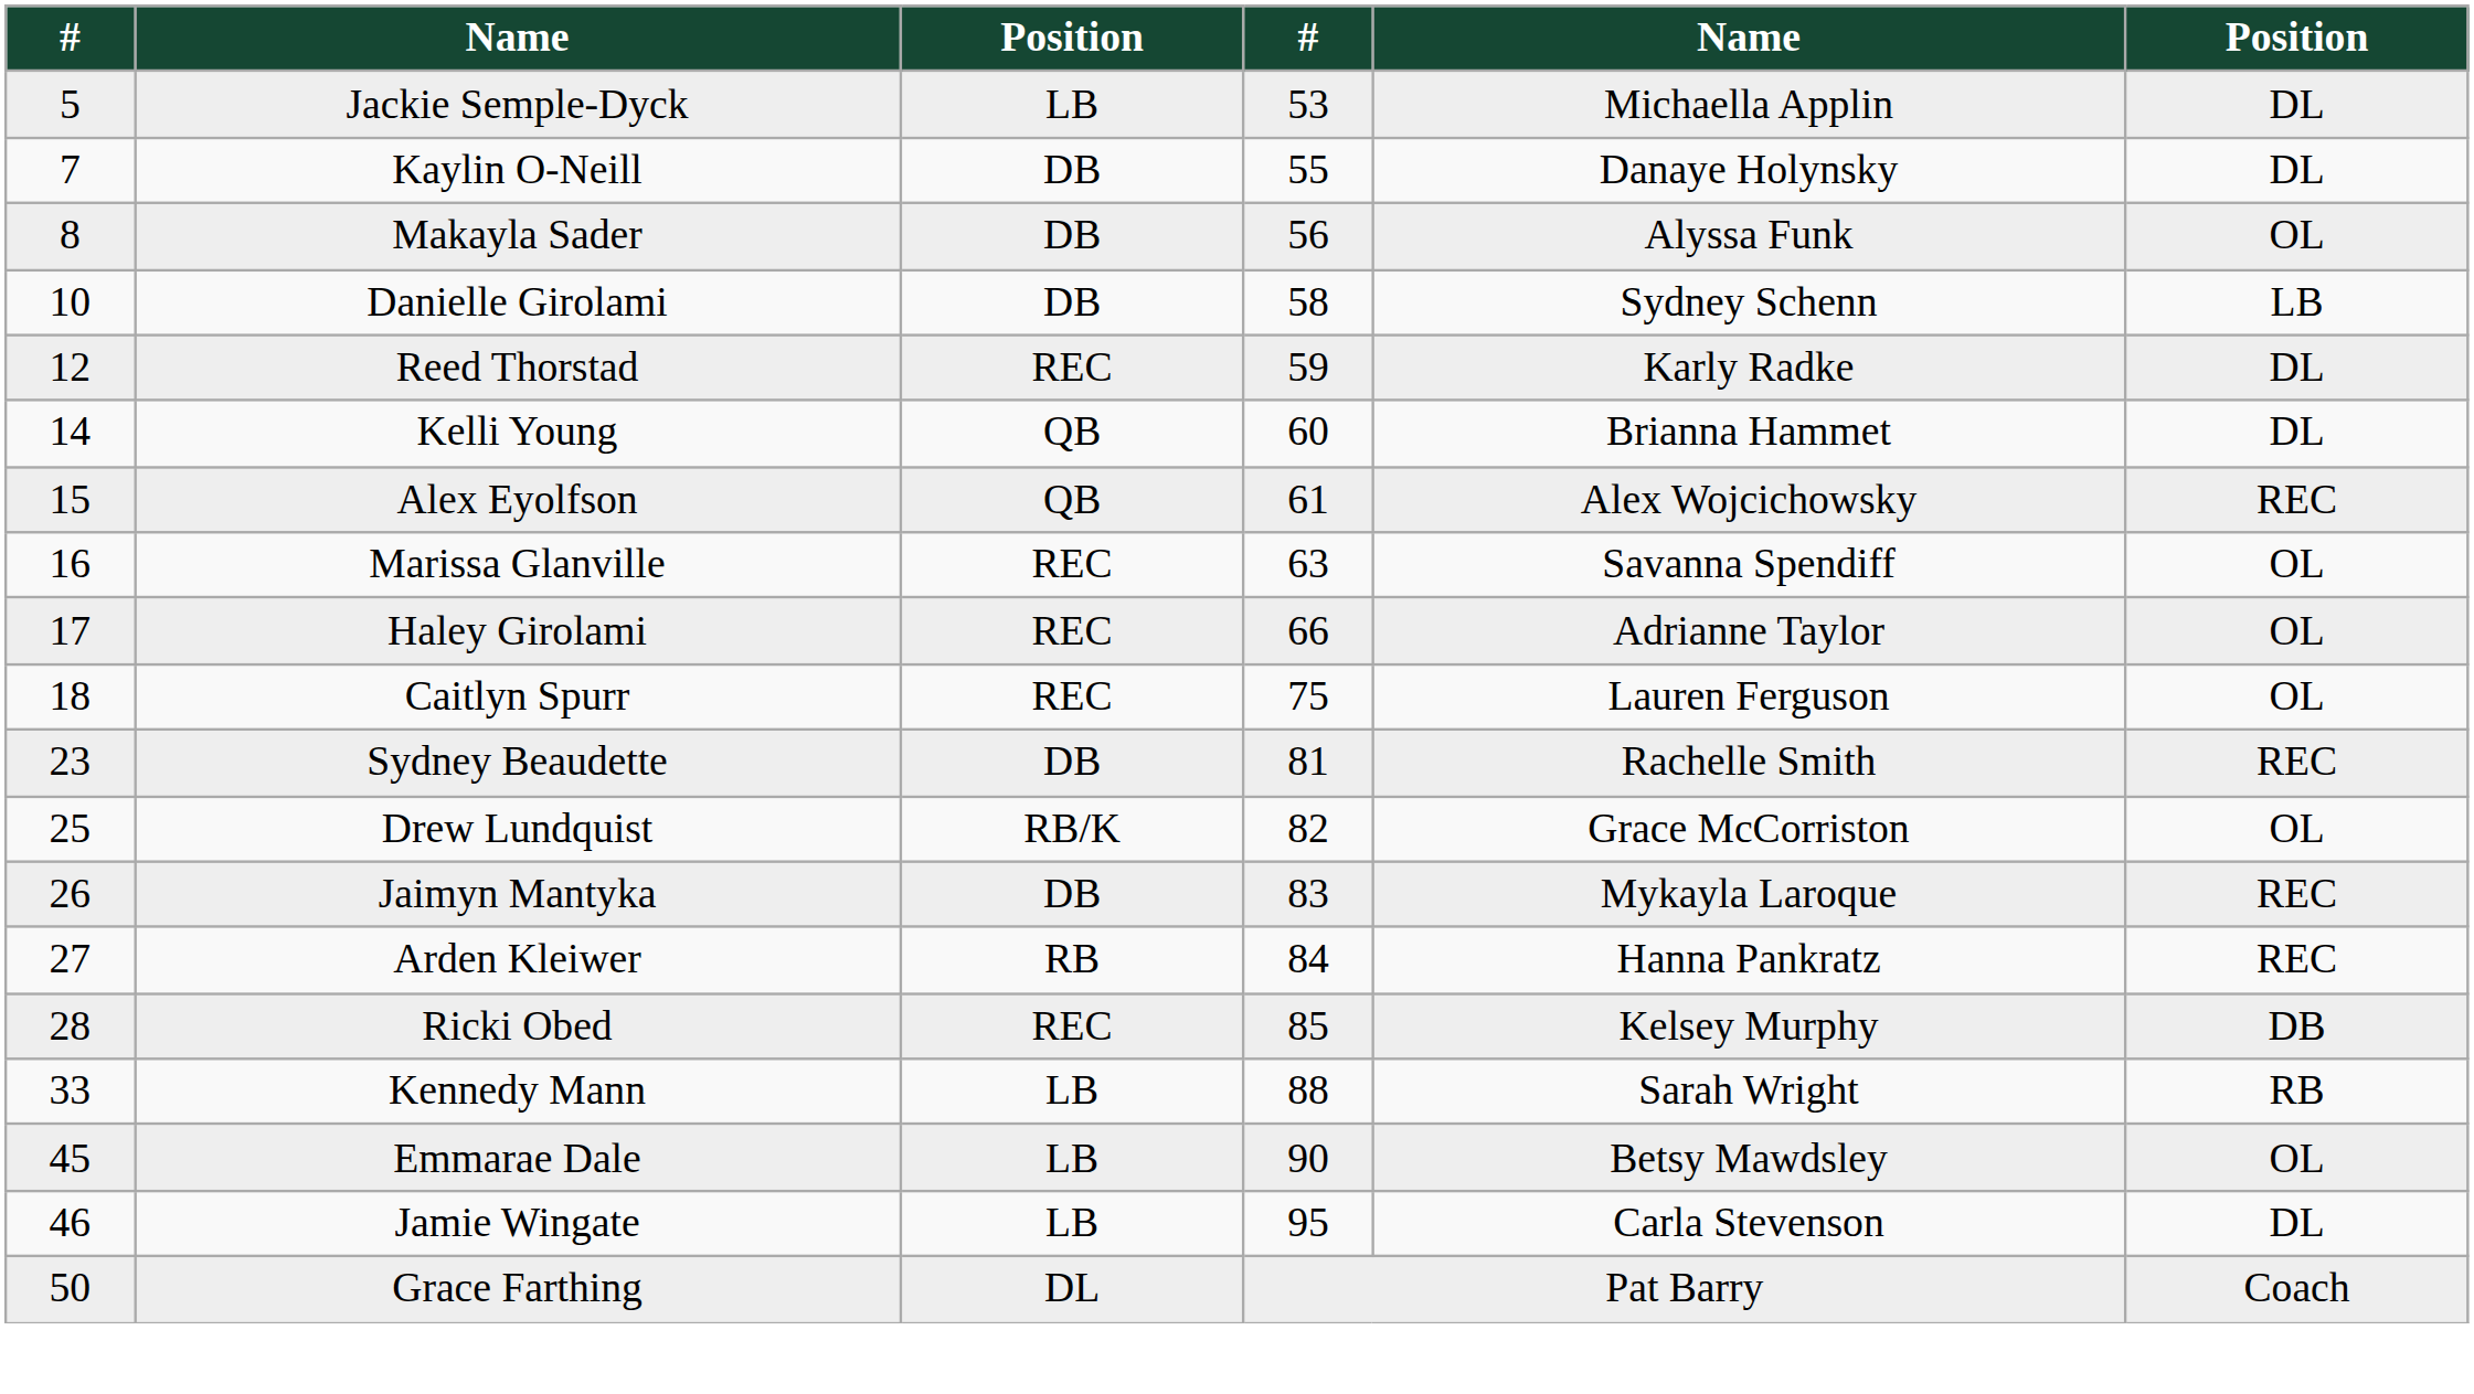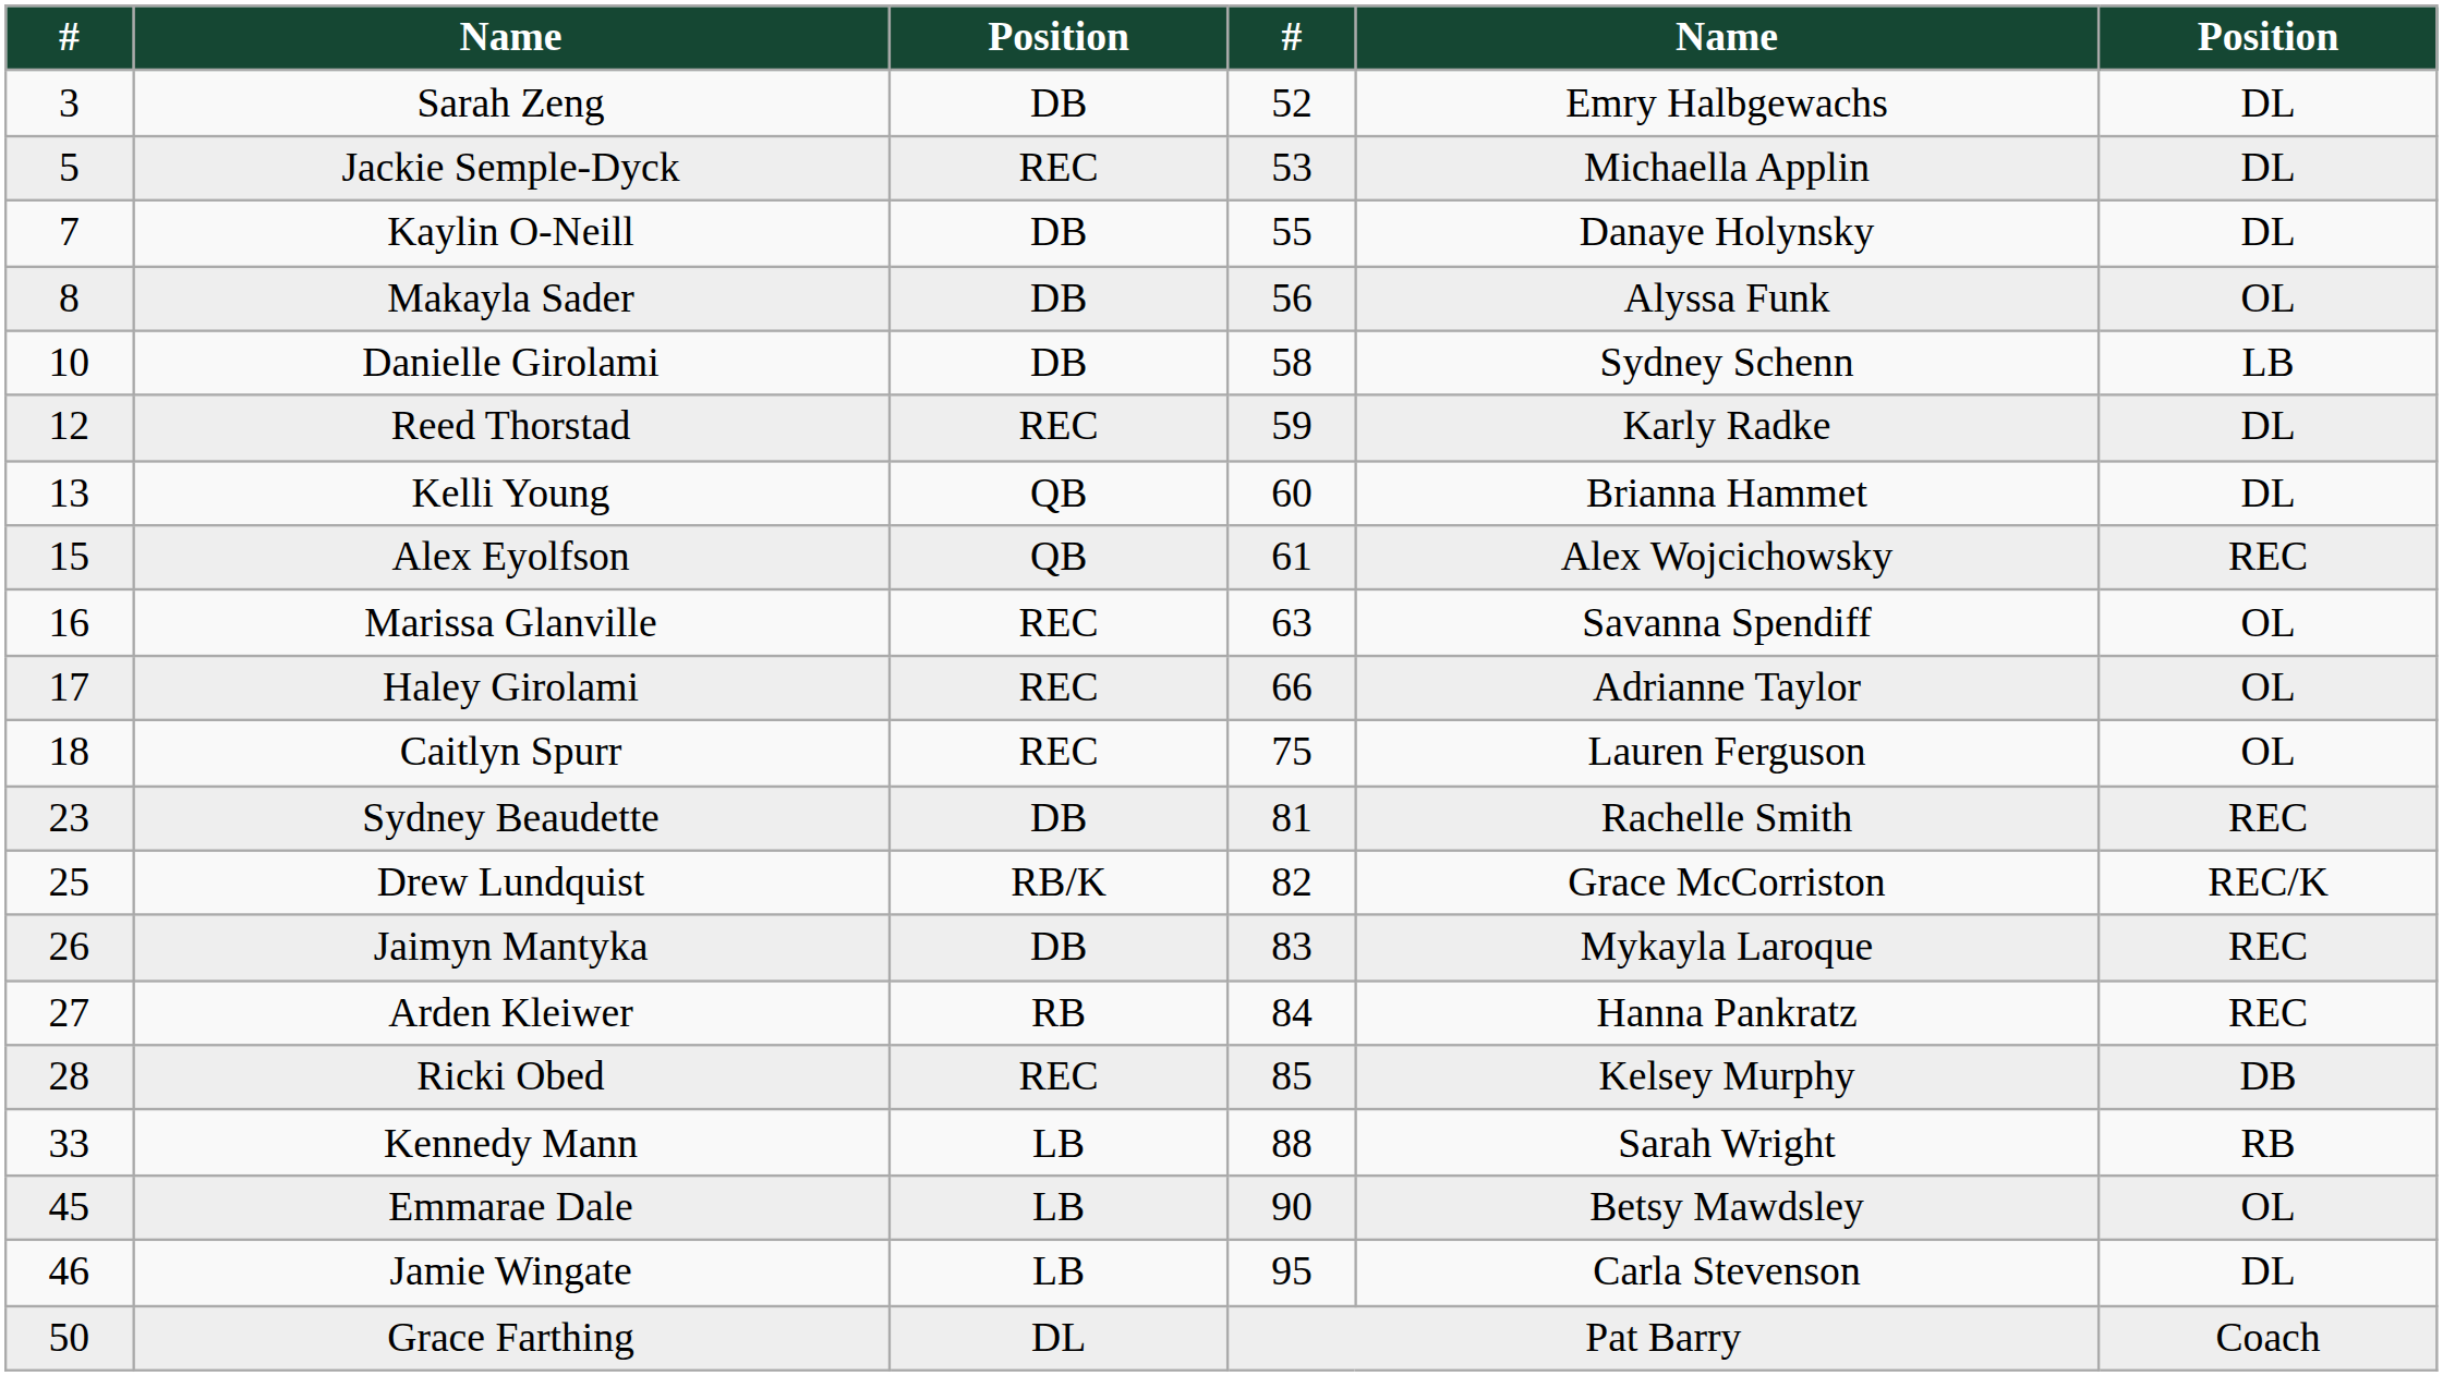+ row: 3 | Sarah Zeng | DB | 52 | Emry Halbgewachs | DL
Jackie Semple-Dyck | column 3: LB -> REC
Kelli Young | column 1: 14 -> 13
Drew Lundquist | column 6: OL -> REC/K
